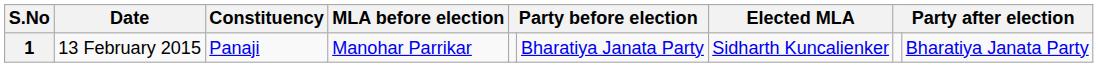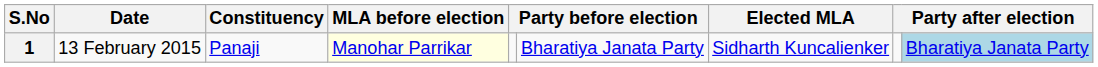1 | MLA before election: no background -> lightyellow background
1 | column 9: no background -> lightblue background
